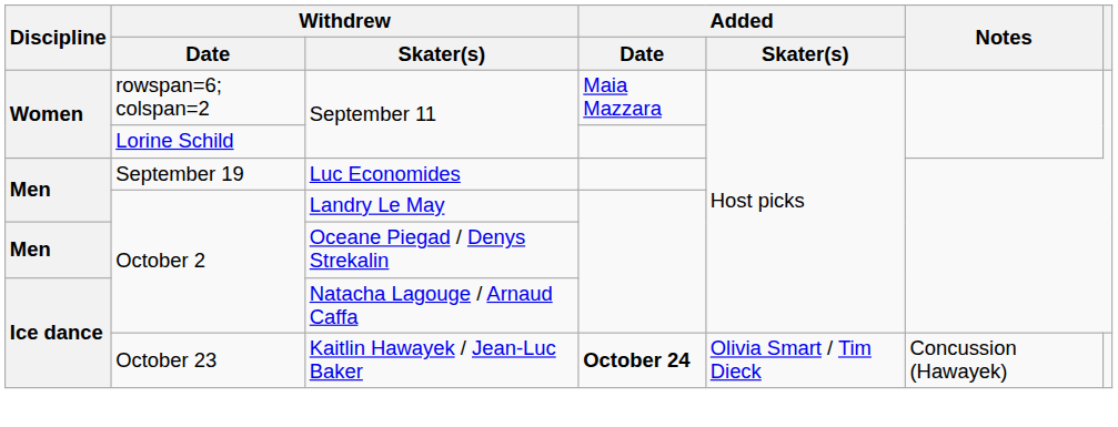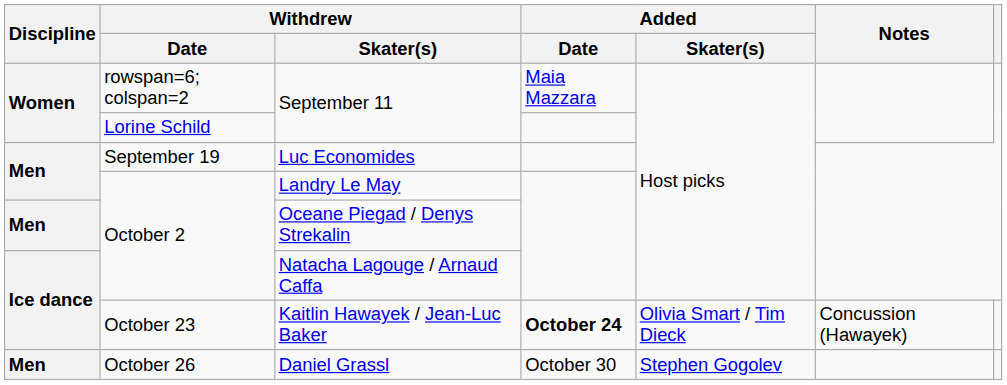+ row: Men | October 26 | Daniel Grassl | October 30 | Stephen Gogolev
